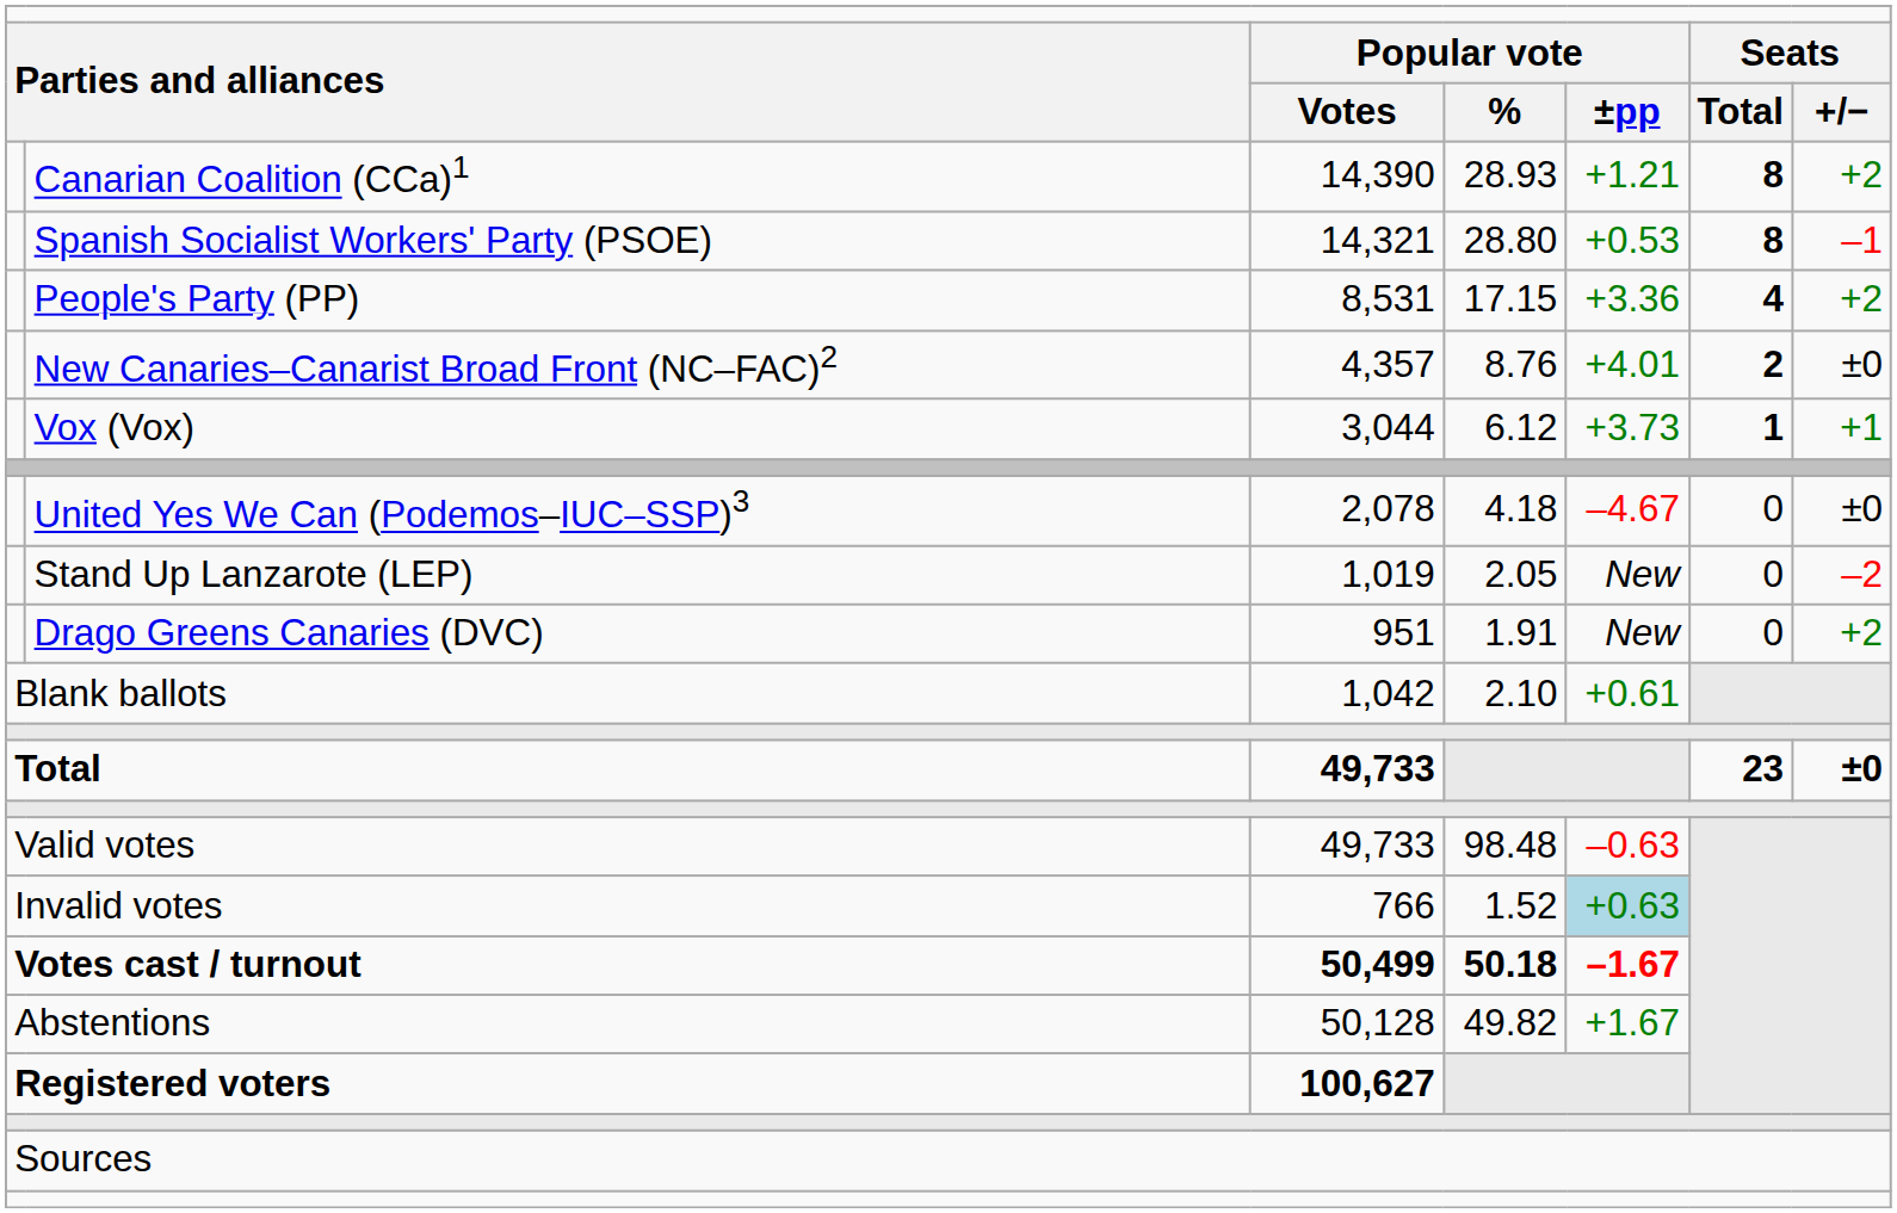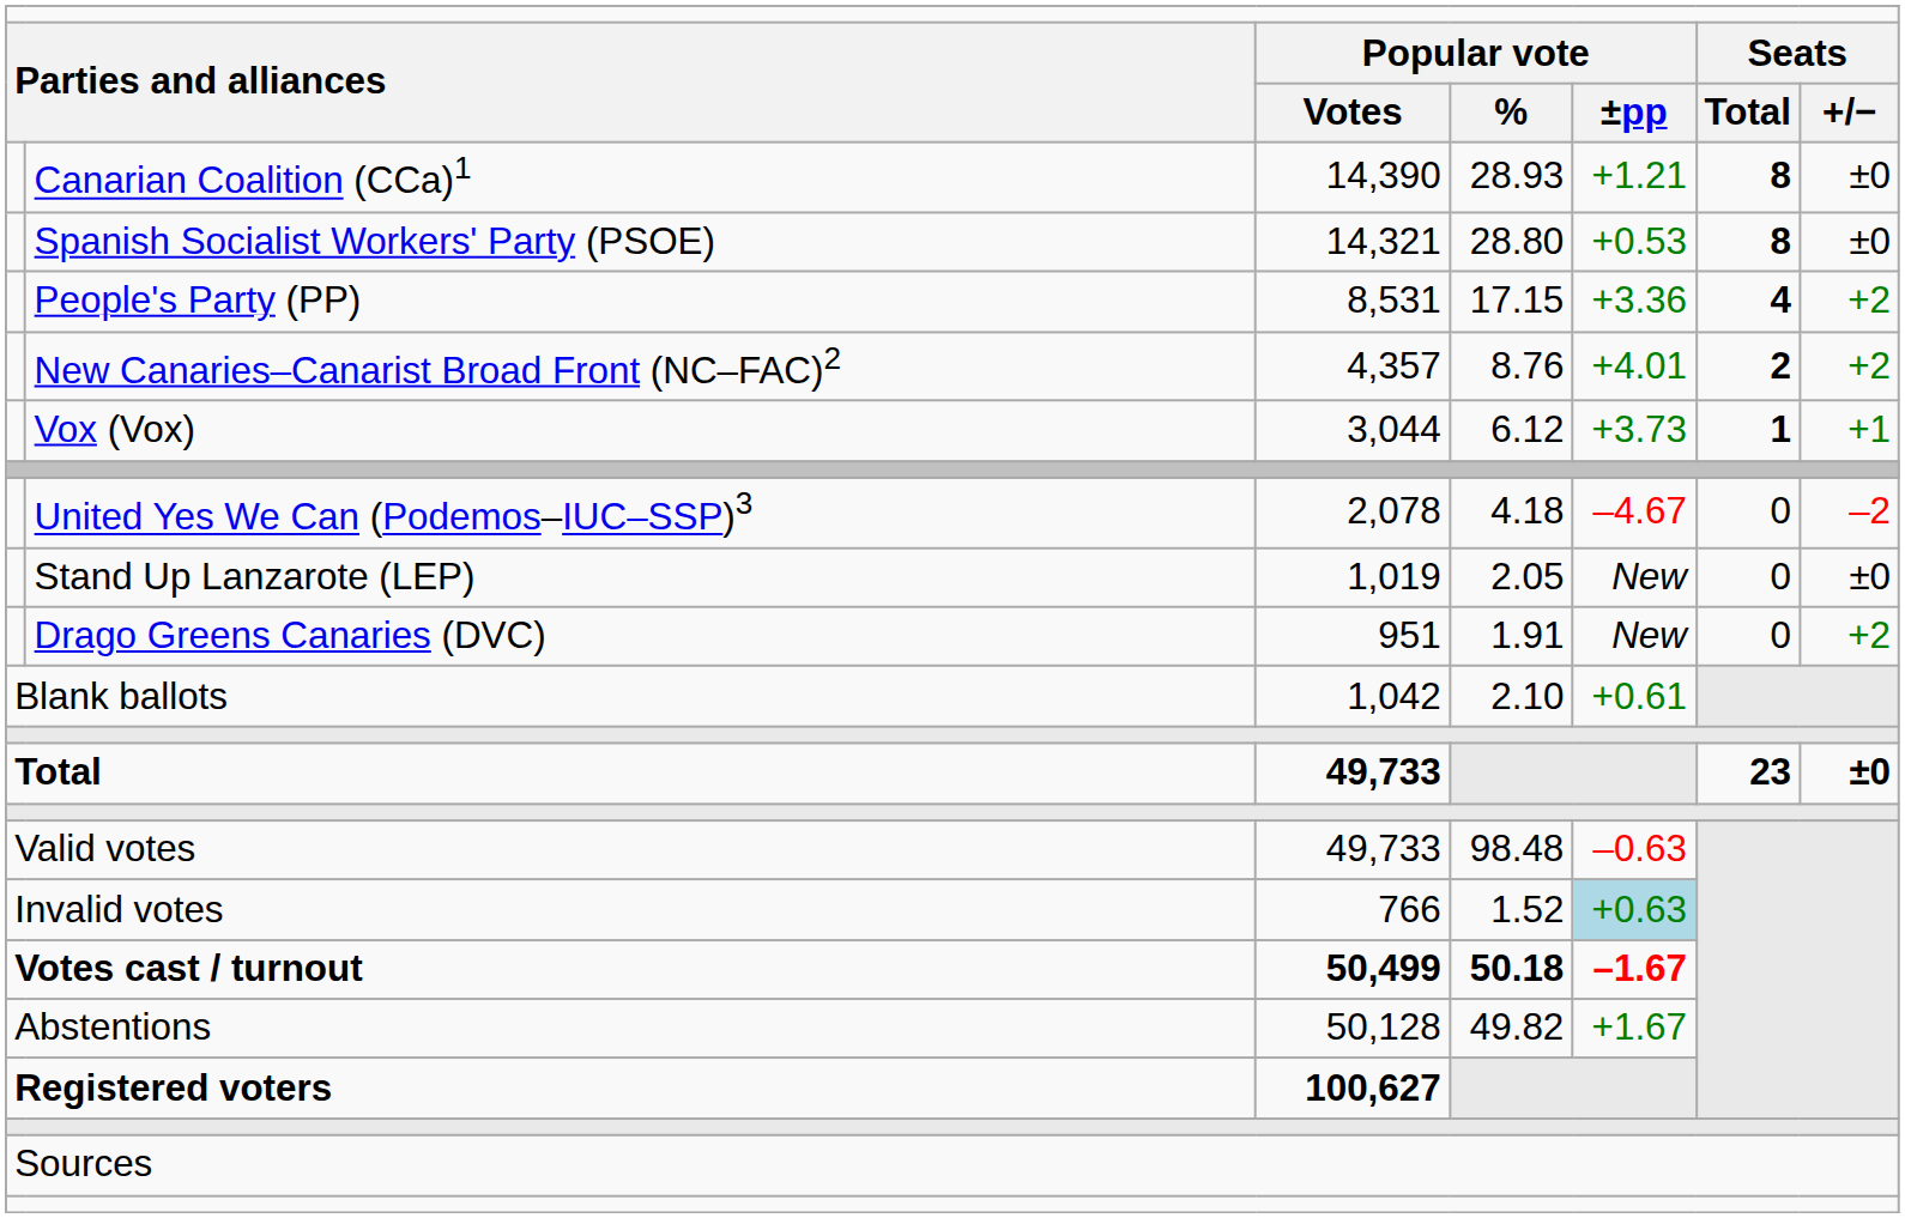Canarian Coalition (CCa)1 | column 7: +2 -> ±0
Spanish Socialist Workers' Party (PSOE) | column 7: –1 -> ±0
New Canaries–Canarist Broad Front (NC–FAC)2 | column 7: ±0 -> +2
United Yes We Can (Podemos–IUC–SSP)3 | column 7: ±0 -> –2
Stand Up Lanzarote (LEP) | column 7: –2 -> ±0
